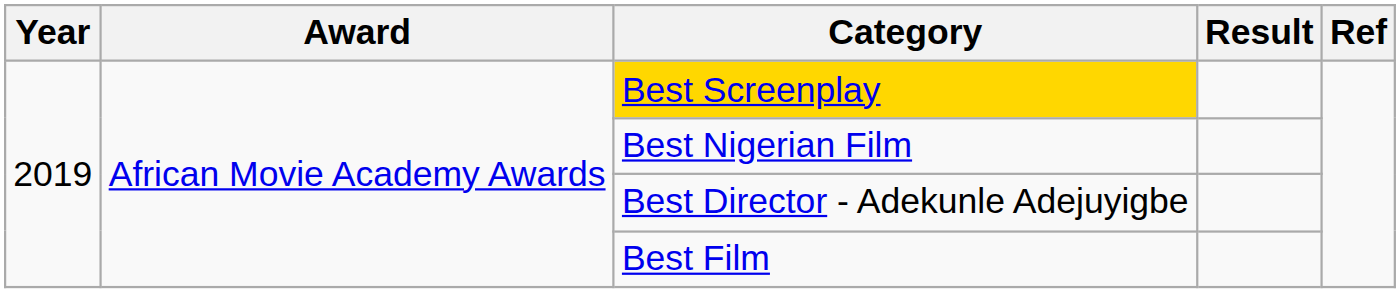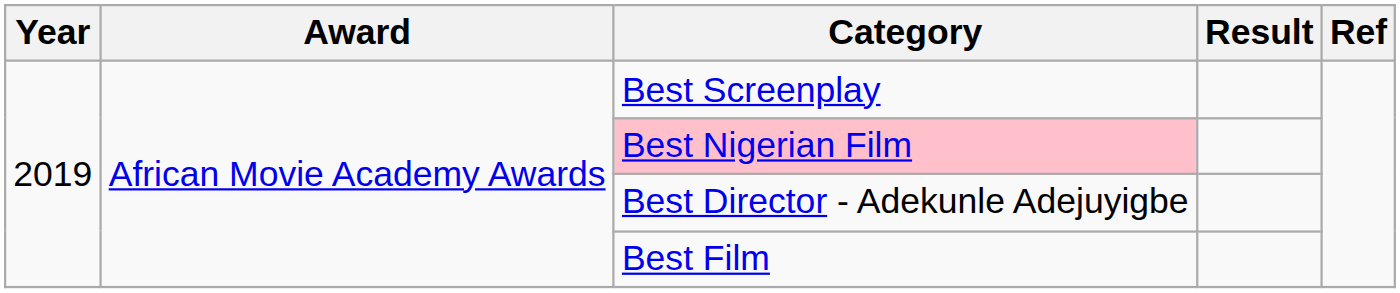Best Screenplay | Category: gold background -> no background
Best Nigerian Film | Category: no background -> pink background
